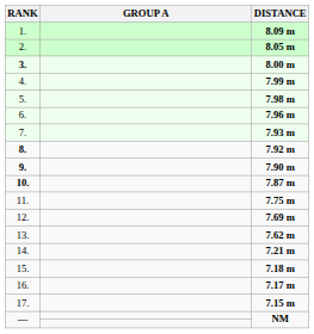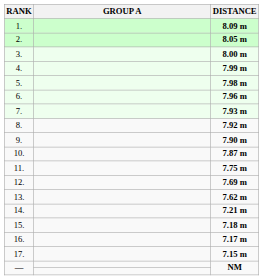3. | RANK: bold -> normal
8. | RANK: bold -> normal
9. | RANK: bold -> normal
10. | RANK: bold -> normal
